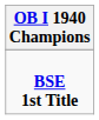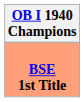row 2 | column 1: no background -> lightsalmon background
